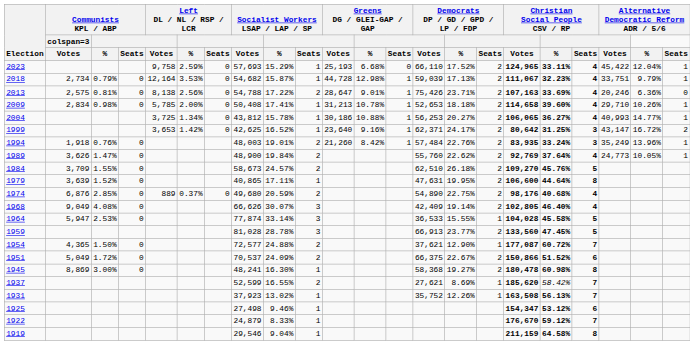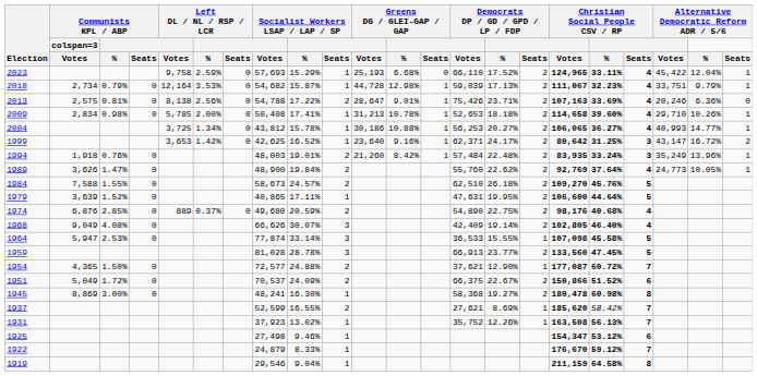1994 | Democrats DP / GD / GPD / LP / FDP / %: 22.76% -> 22.48%
1984 | Communists KPL / ABP / colspan=3 / Votes: 3,709 -> 7,588
1979 | Christian Social People CSV / RP / Seats: 8 -> 5
1964 | Christian Social People CSV / RP / Votes: 104,028 -> 107,098
